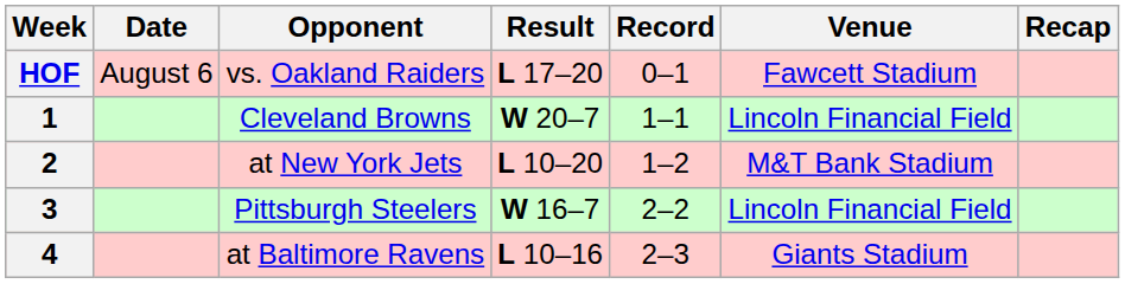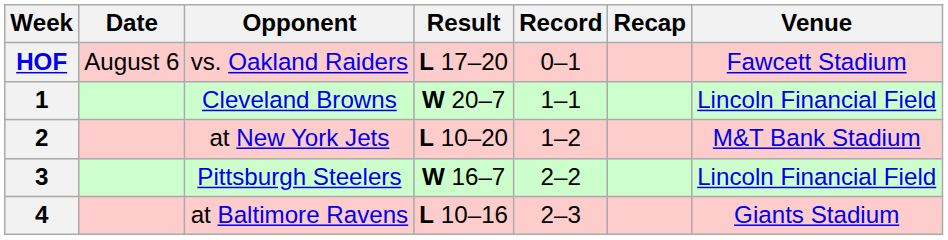columns swapped: Venue <-> Recap
